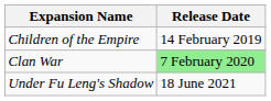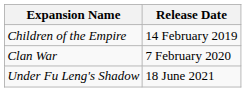Clan War | Release Date: lightgreen background -> no background
